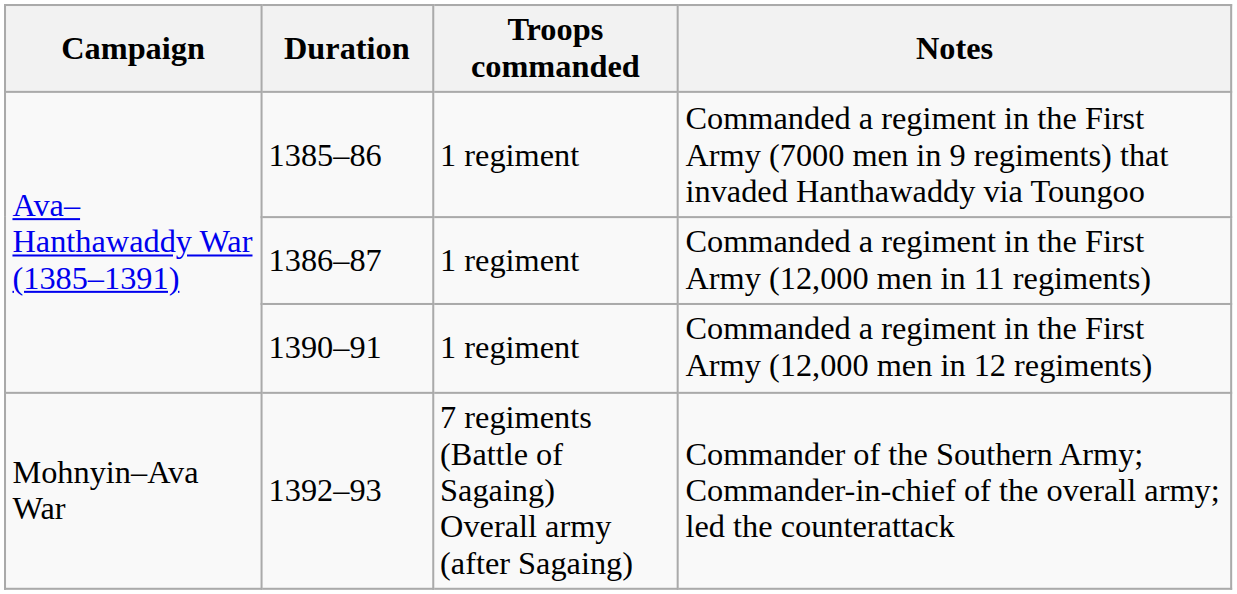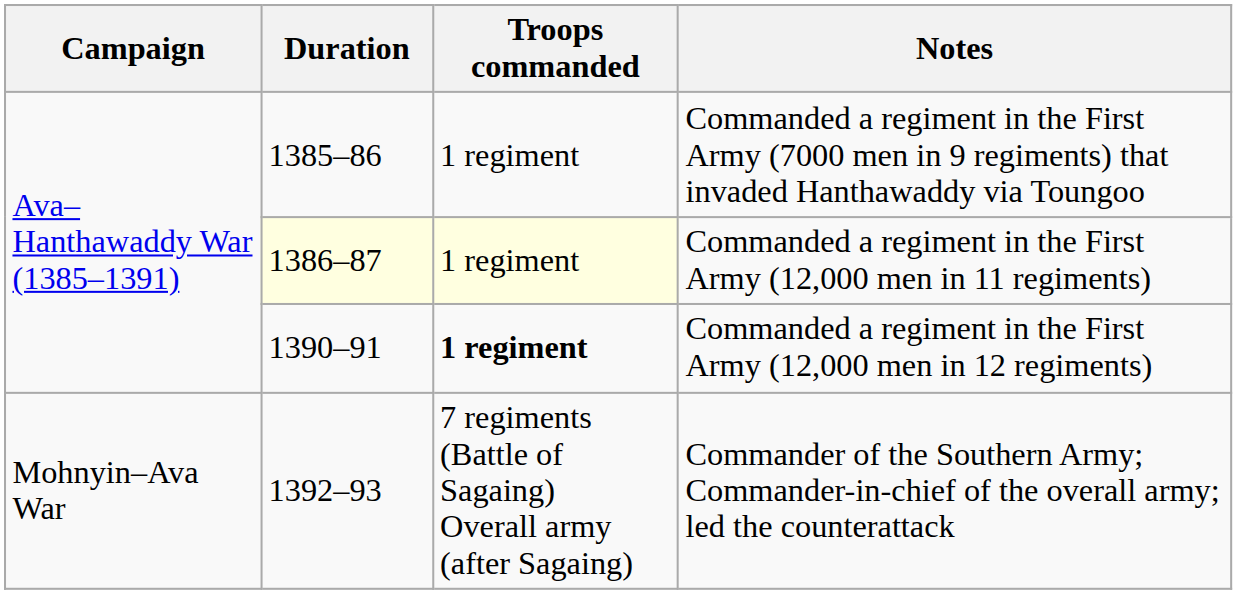row 3 | Duration: no background -> lightyellow background
row 3 | Troops commanded: no background -> lightyellow background
row 4 | Troops commanded: normal -> bold
